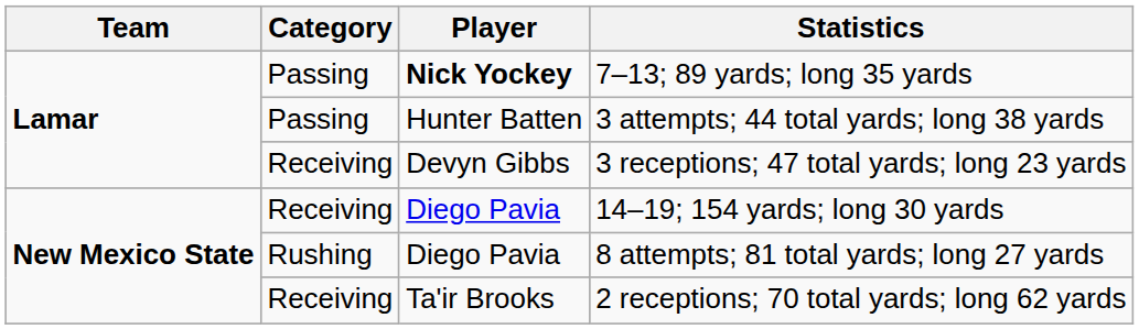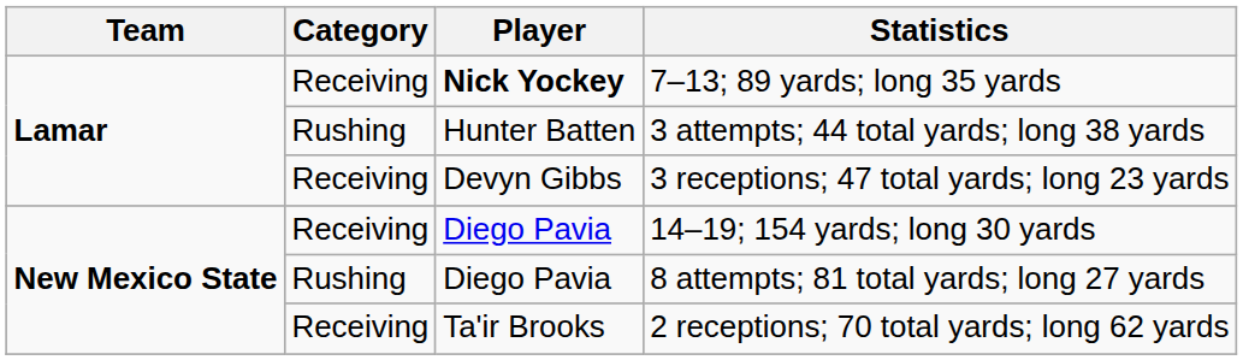7–13; 89 yards; long 35 yards | Category: Passing -> Receiving
3 attempts; 44 total yards; long 38 yards | Category: Passing -> Rushing
